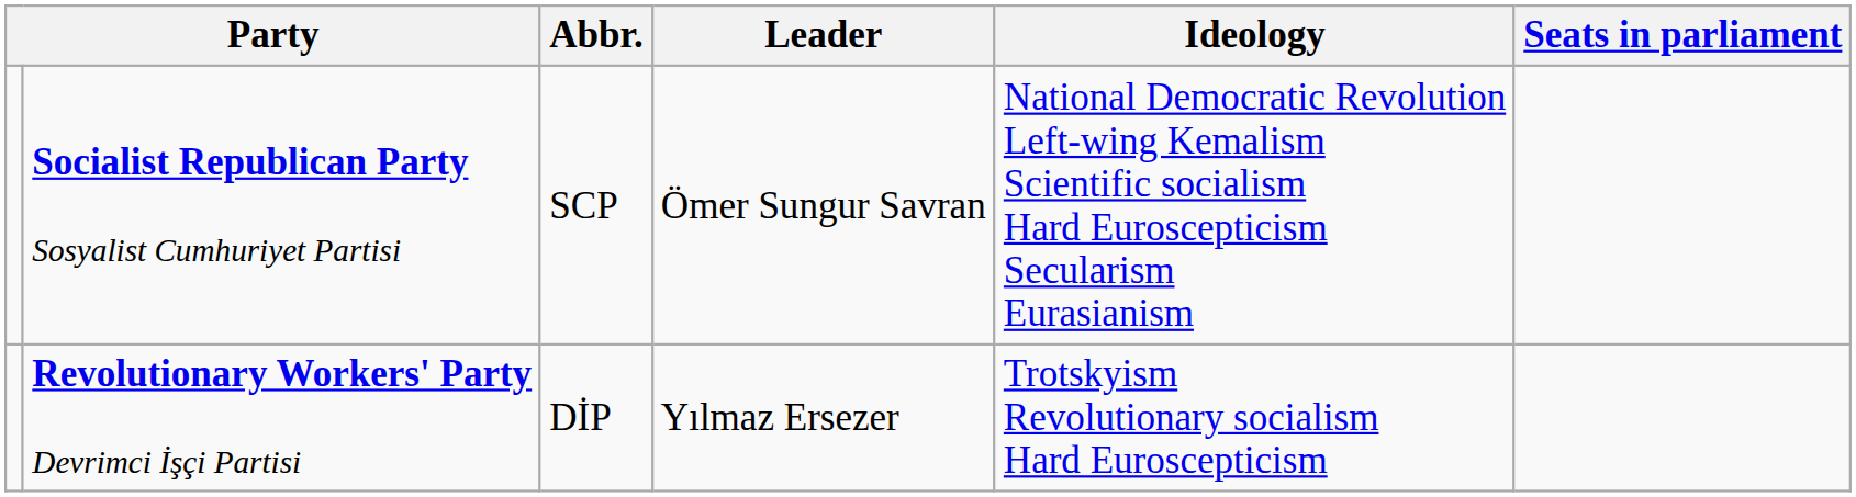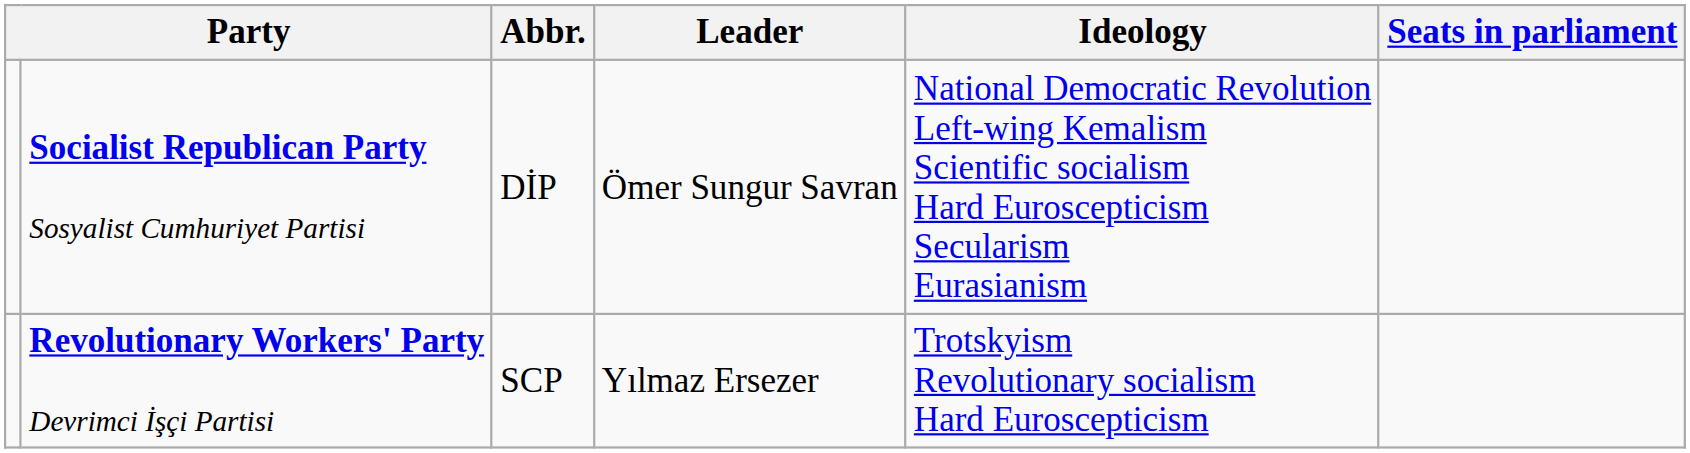Socialist Republican Party Sosyalist Cumhuriyet Partisi | Abbr.: SCP -> DİP
Revolutionary Workers' Party Devrimci İşçi Partisi | Abbr.: DİP -> SCP
